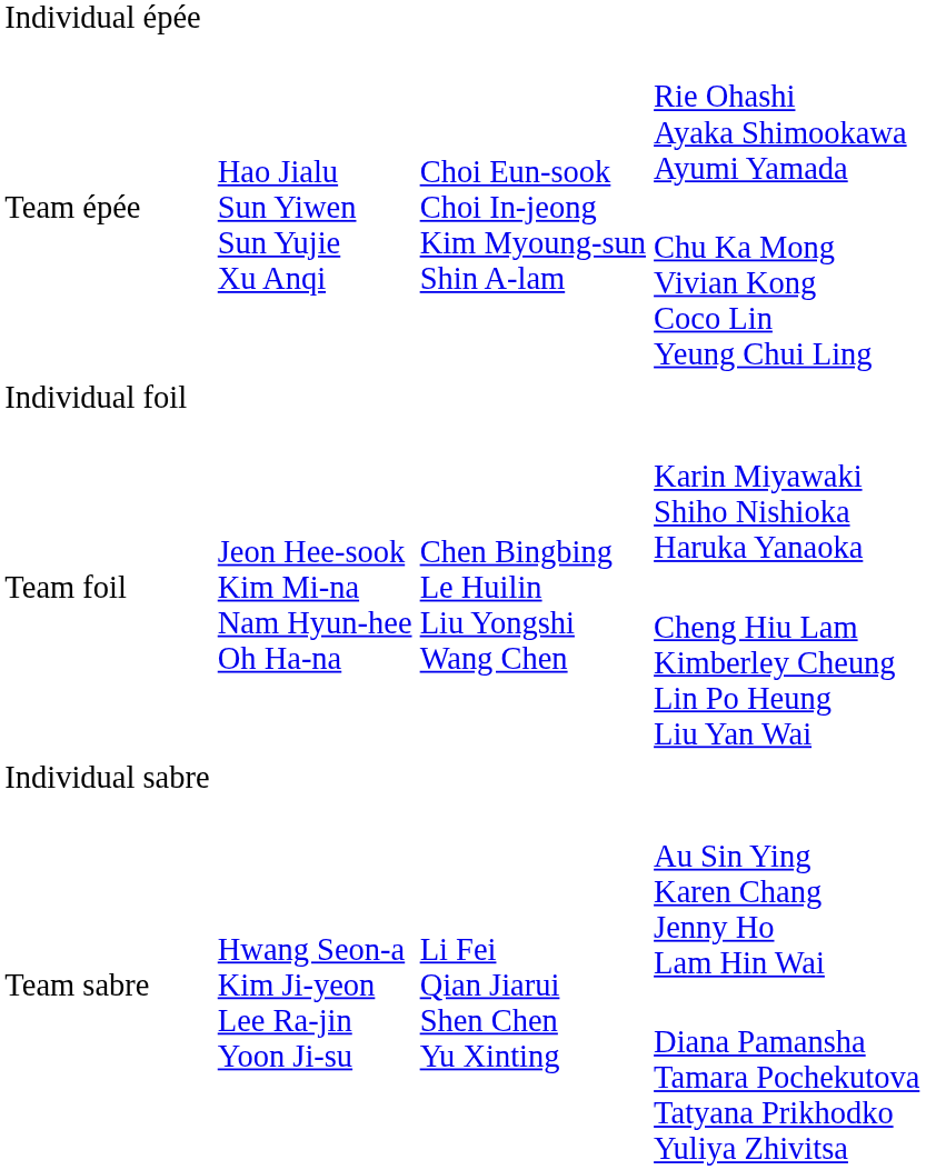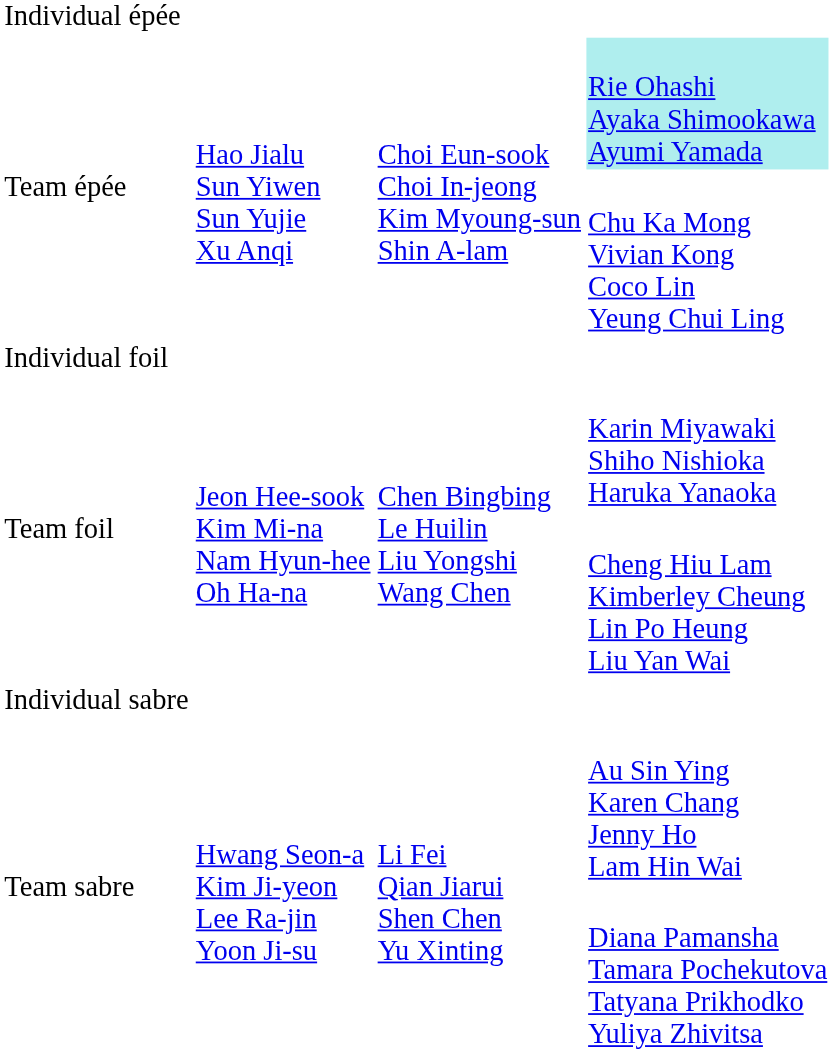Rie Ohashi Ayaka Shimookawa Ayumi Yamada | column 4: no background -> paleturquoise background
